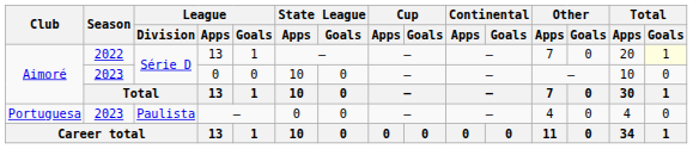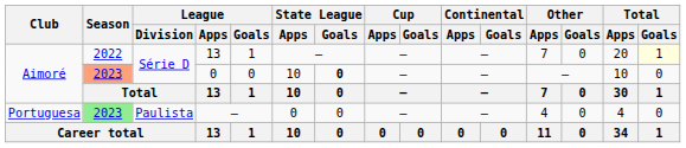row 4 | Season: no background -> lightsalmon background
row 4 | State League / Goals: normal -> bold
row 6 | Season: no background -> lightgreen background
